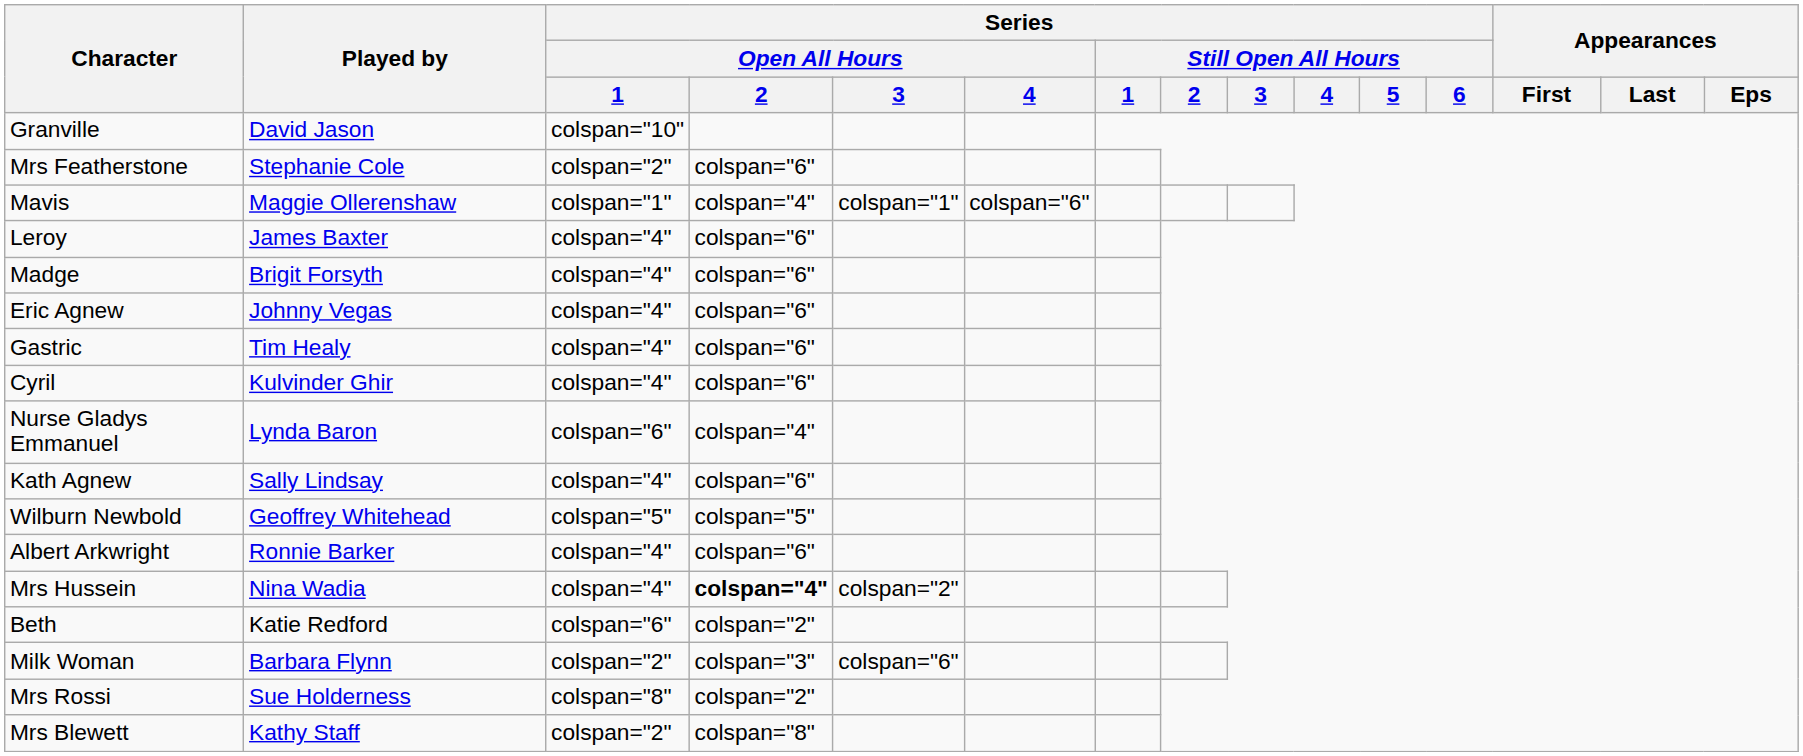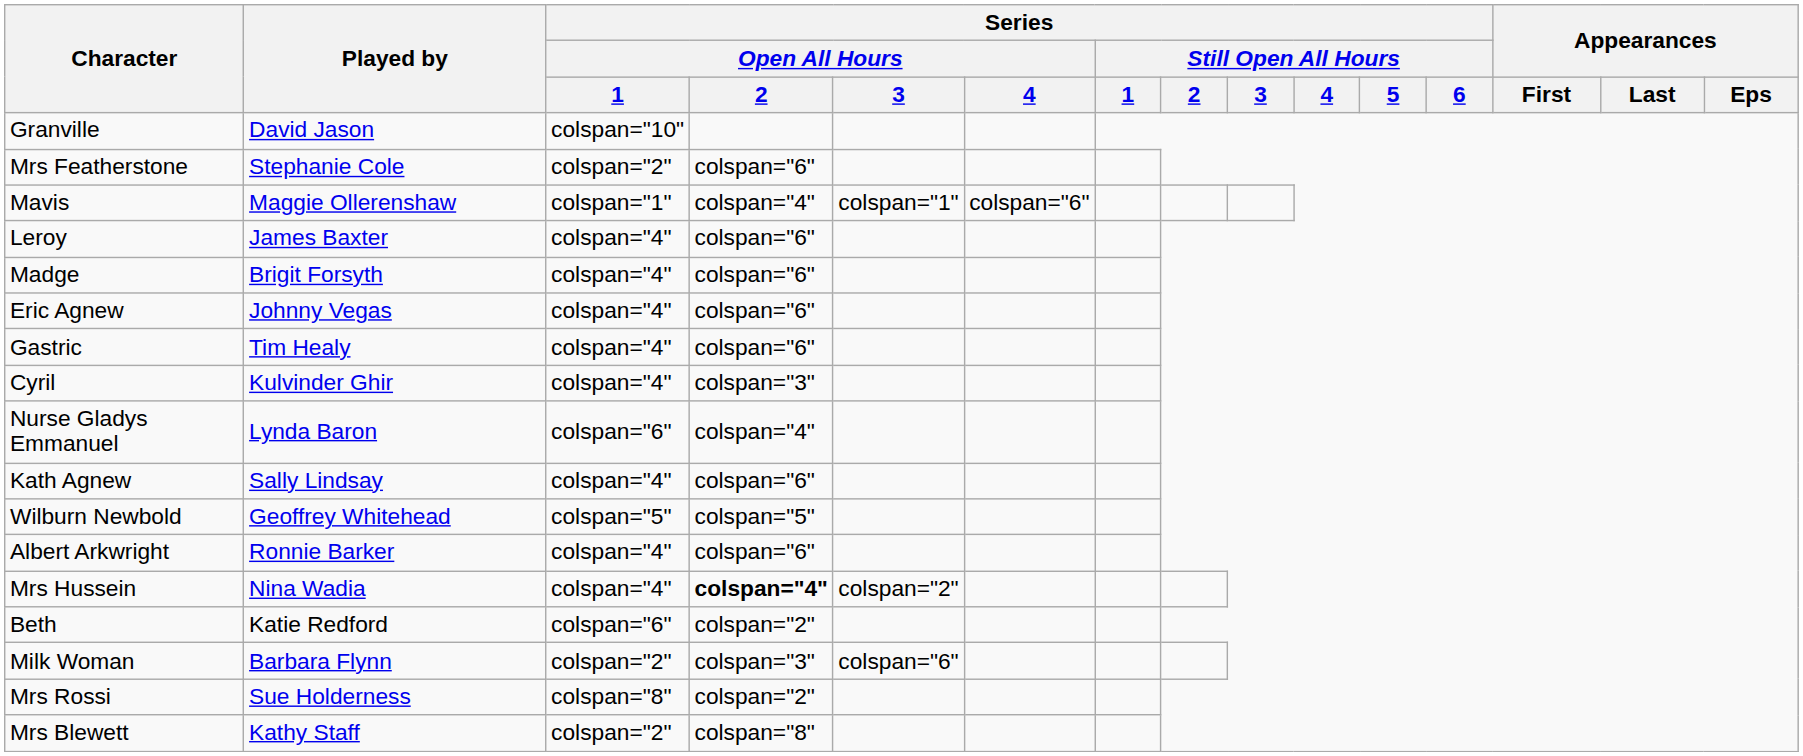Cyril | Series / Open All Hours / 2: colspan="6" -> colspan="3"
